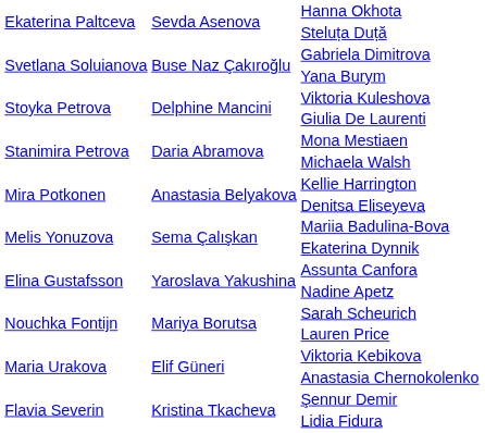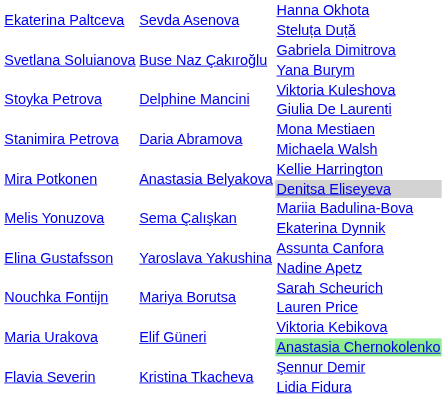Denitsa Eliseyeva | column 3: no background -> lightgrey background
Anastasia Chernokolenko | column 3: no background -> lightgreen background
